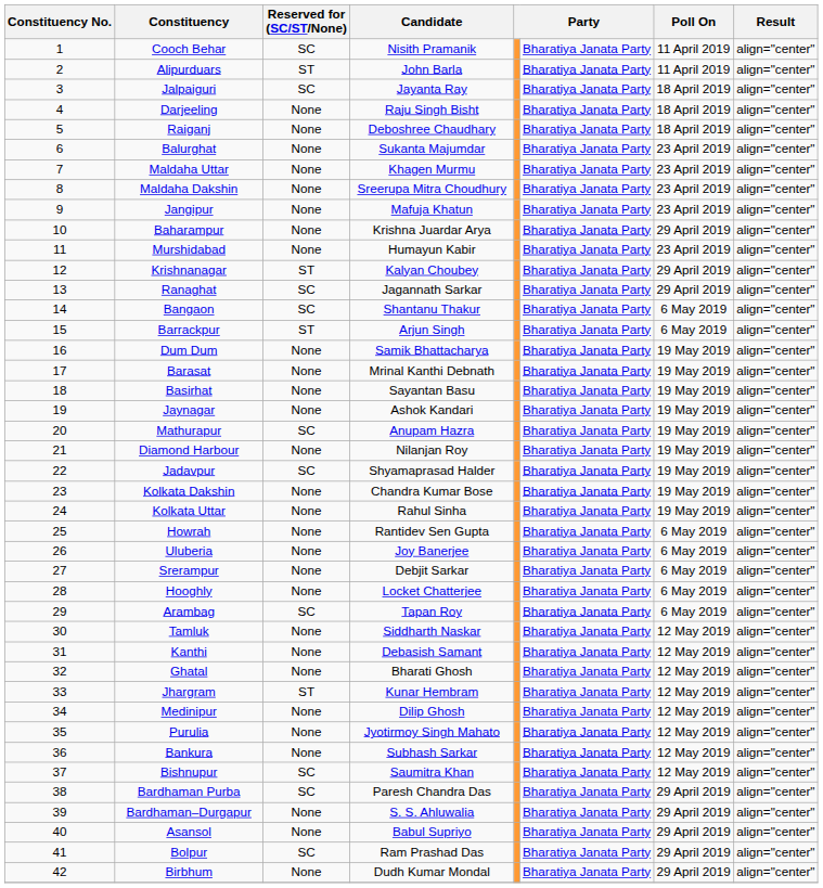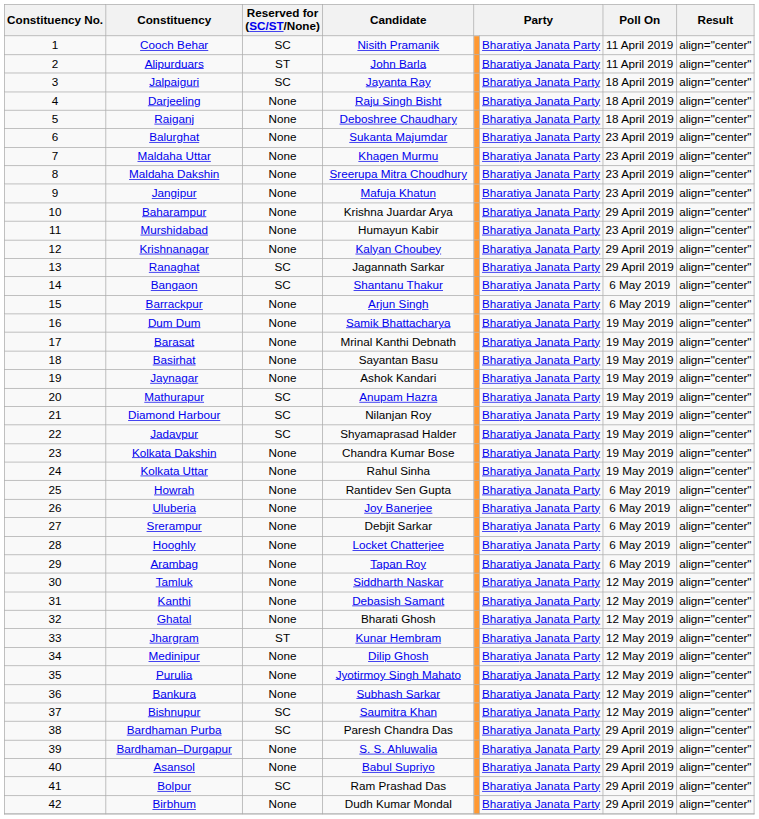Krishnanagar | Reserved for (SC/ST/None): ST -> None
Barrackpur | Reserved for (SC/ST/None): ST -> None
Diamond Harbour | Reserved for (SC/ST/None): None -> SC
Arambag | Reserved for (SC/ST/None): SC -> None
